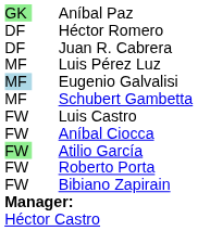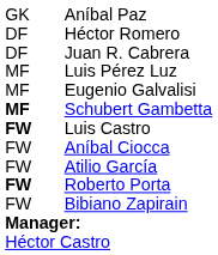Aníbal Paz | column 1: lightgreen background -> no background
Eugenio Galvalisi | column 1: lightblue background -> no background
Schubert Gambetta | column 1: normal -> bold
Luis Castro | column 1: normal -> bold
Atilio García | column 1: lightgreen background -> no background
Roberto Porta | column 1: normal -> bold
